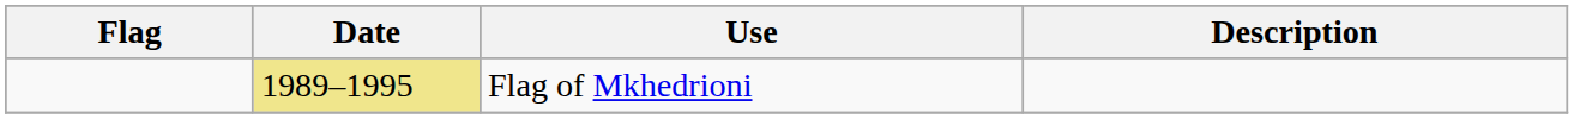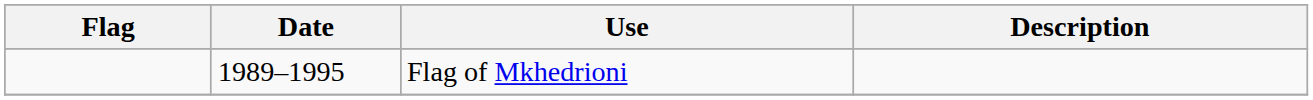Flag of Mkhedrioni | Date: khaki background -> no background
